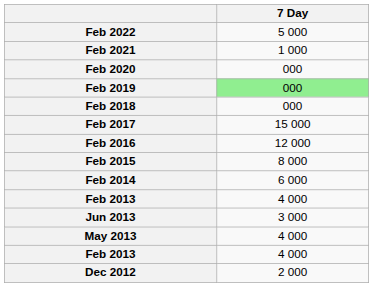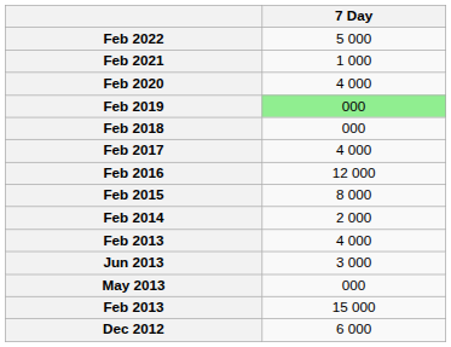row 4 | 7 Day: 000 -> 4 000
row 7 | 7 Day: 15 000 -> 4 000
row 10 | 7 Day: 6 000 -> 2 000
row 13 | 7 Day: 4 000 -> 000
row 14 | 7 Day: 4 000 -> 15 000
row 15 | 7 Day: 2 000 -> 6 000
